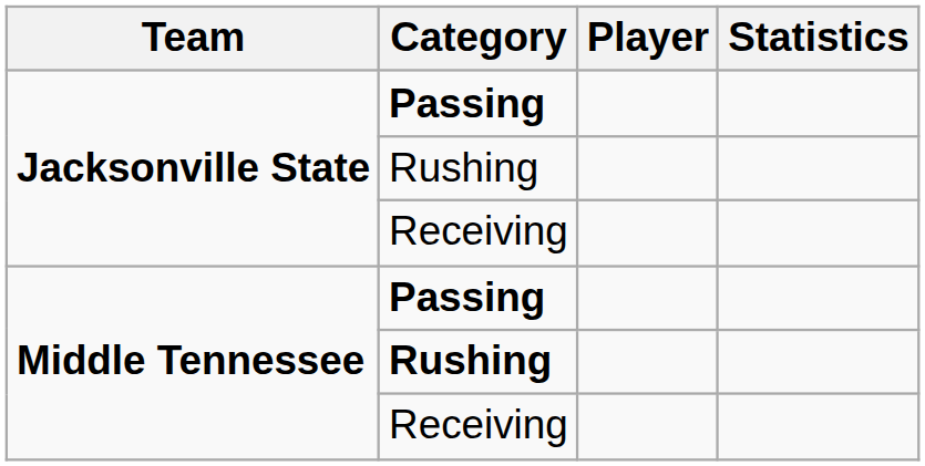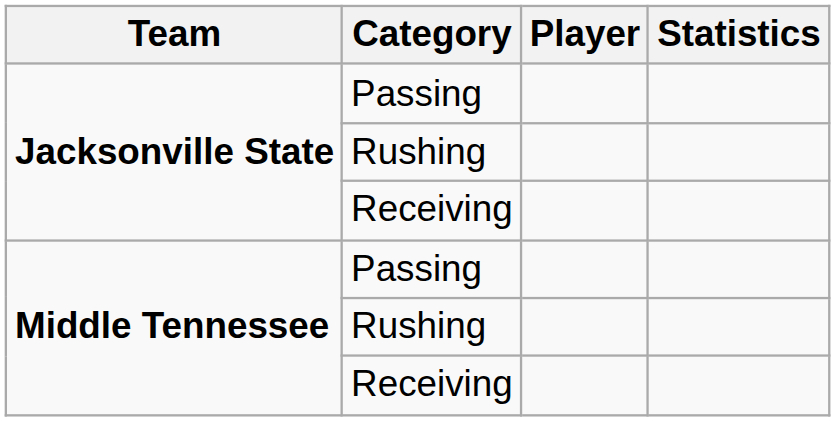Jacksonville State / Passing | Category: bold -> normal
Middle Tennessee / Passing | Category: bold -> normal
Middle Tennessee / Rushing | Category: bold -> normal
